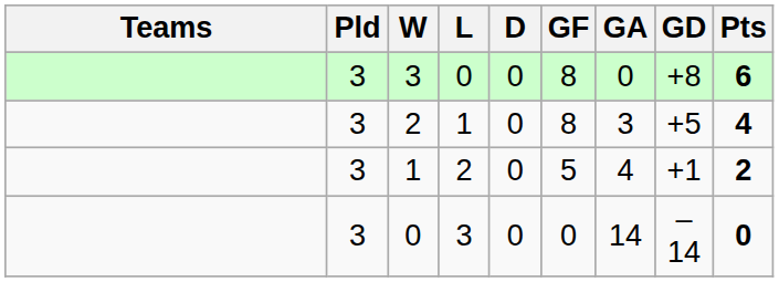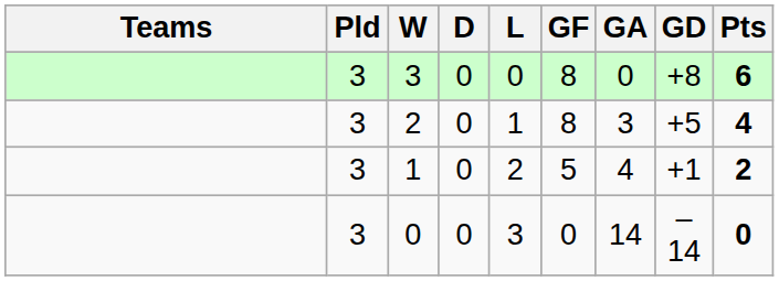columns swapped: D <-> L
